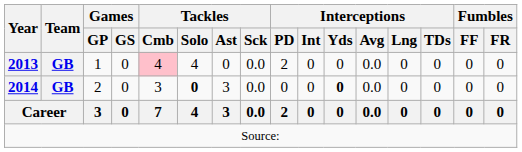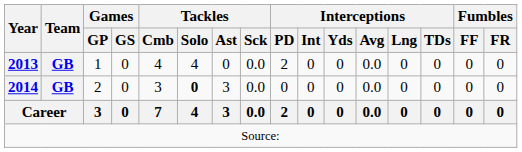2013 | Tackles / Cmb: pink background -> no background
2014 | Interceptions / Yds: bold -> normal
